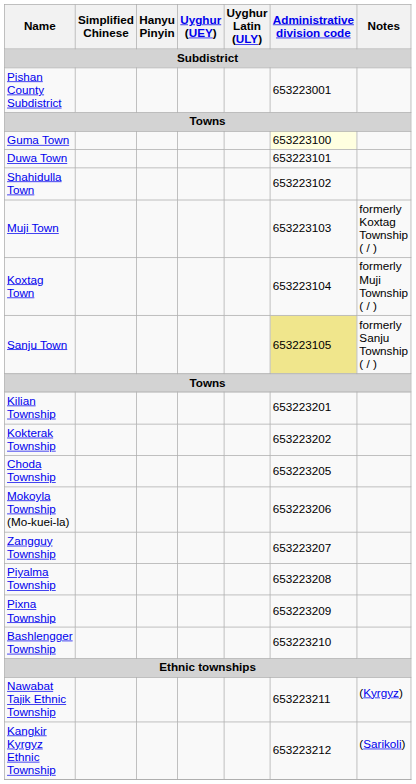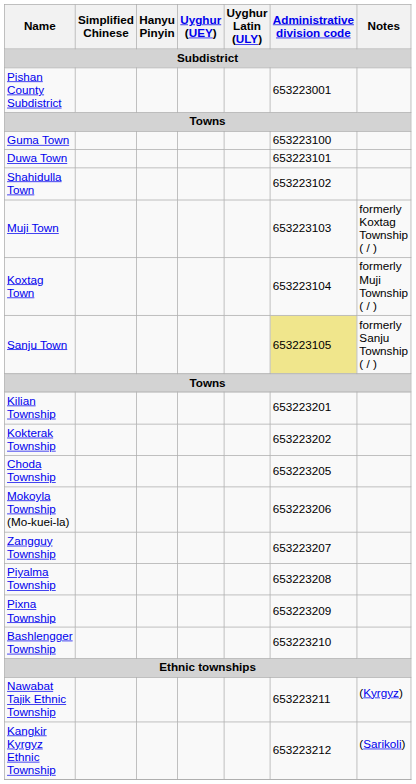Guma Town | Administrative division code: lightyellow background -> no background
